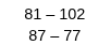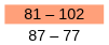81 – 102 | column 1: no background -> lightsalmon background
